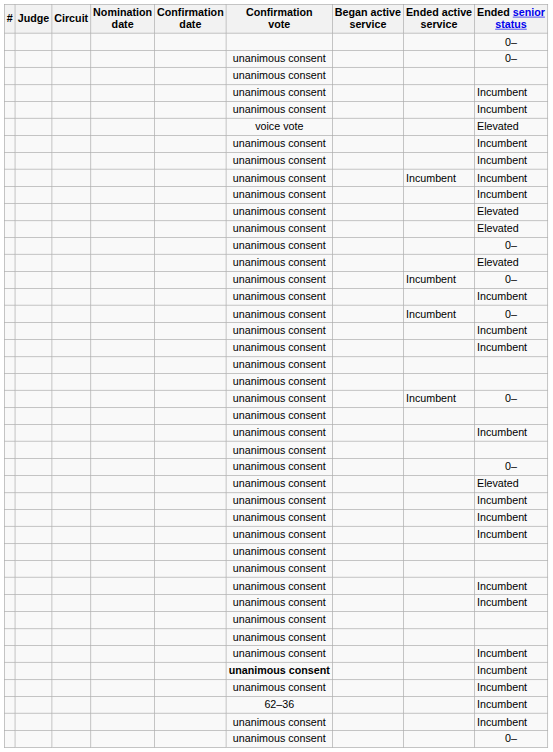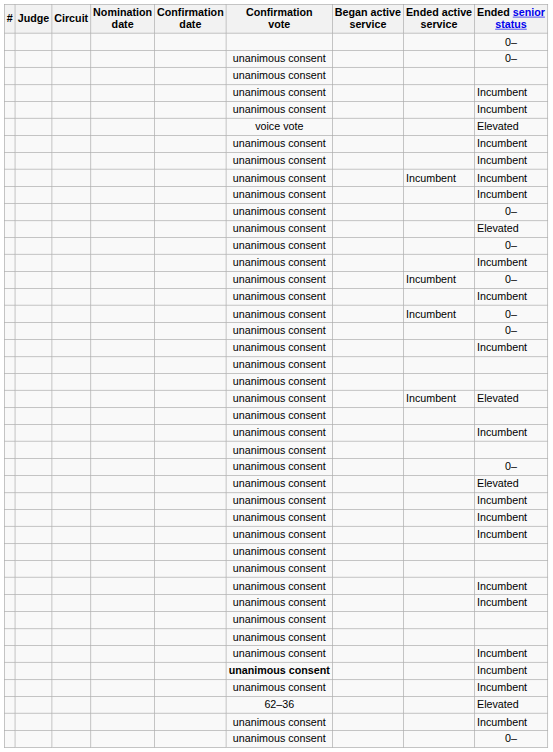row 12 | Ended senior status: Elevated -> 0–
row 15 | Ended senior status: Elevated -> Incumbent
row 19 | Ended senior status: Incumbent -> 0–
row 23 | Ended senior status: 0– -> Elevated
row 41 | Ended senior status: Incumbent -> Elevated
